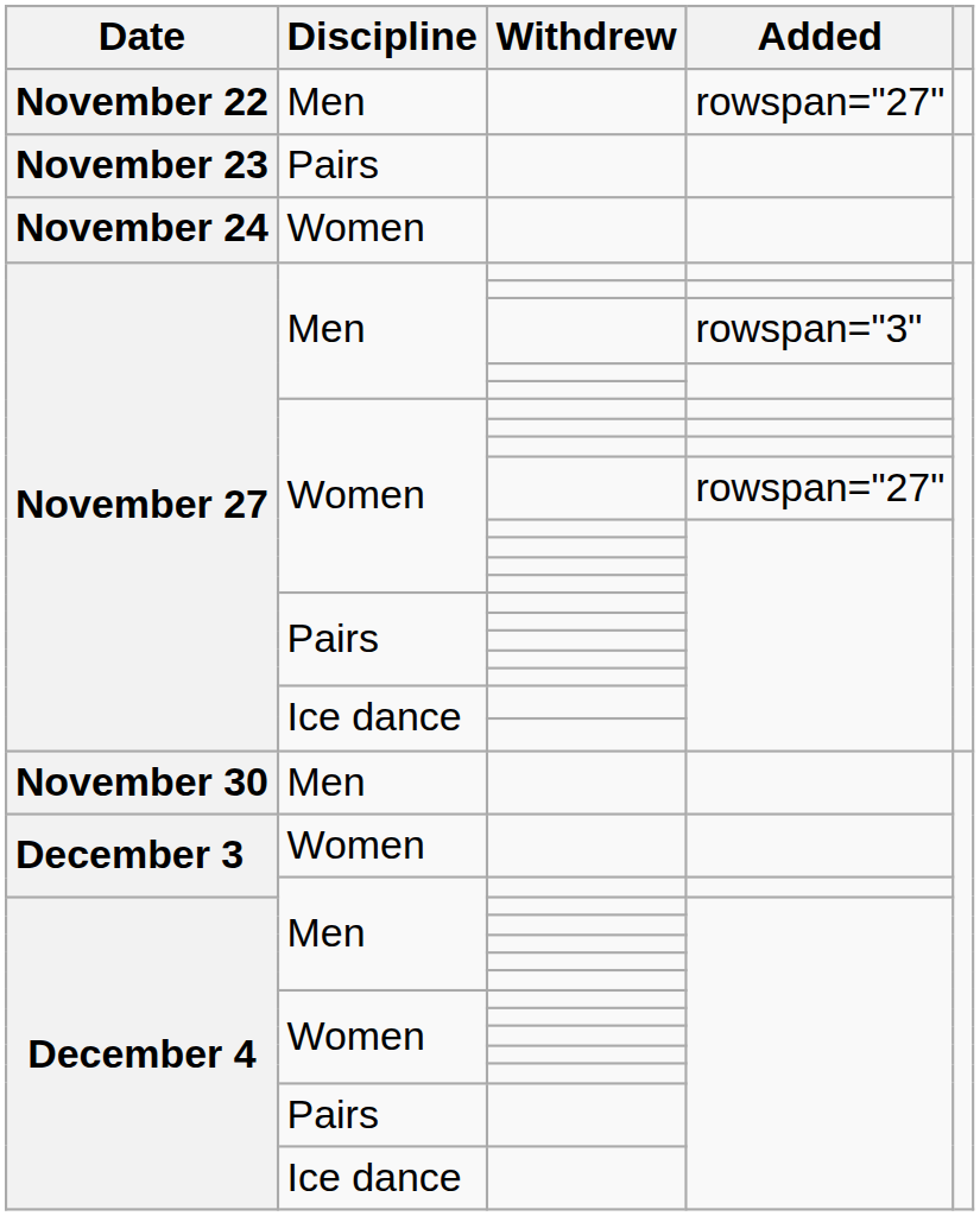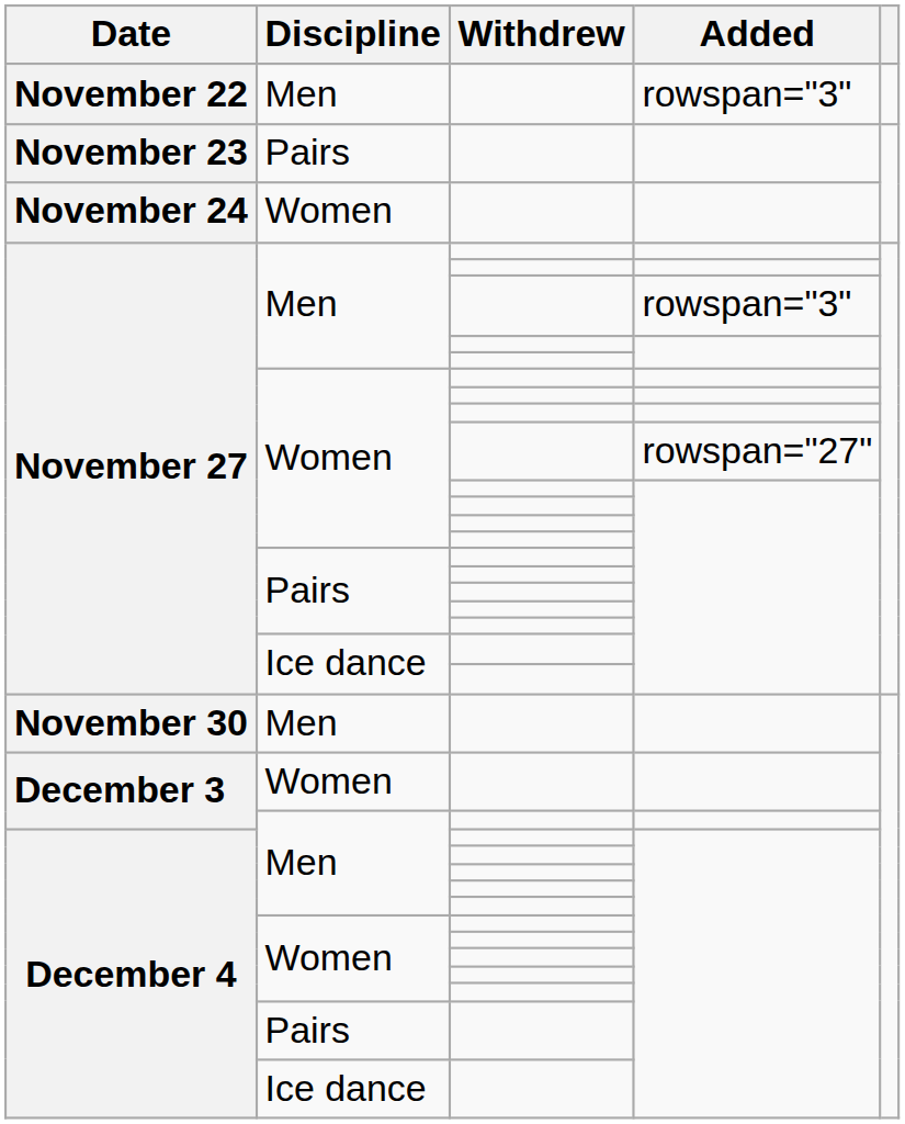November 22 | Added: rowspan="27" -> rowspan="3"
